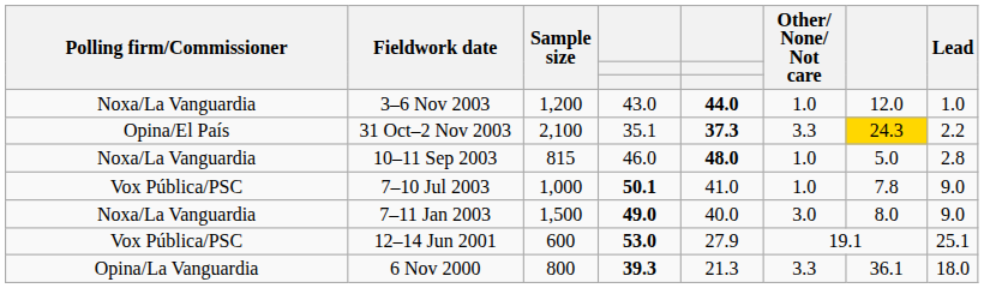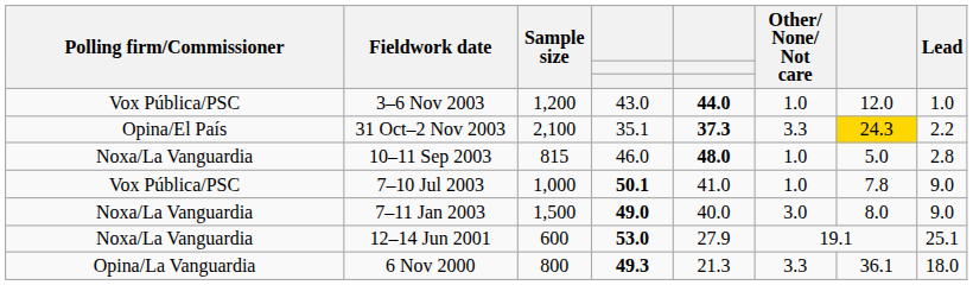3–6 Nov 2003 | Polling firm/Commissioner: Noxa/La Vanguardia -> Vox Pública/PSC
12–14 Jun 2001 | Polling firm/Commissioner: Vox Pública/PSC -> Noxa/La Vanguardia
6 Nov 2000 | column 4: 39.3 -> 49.3
